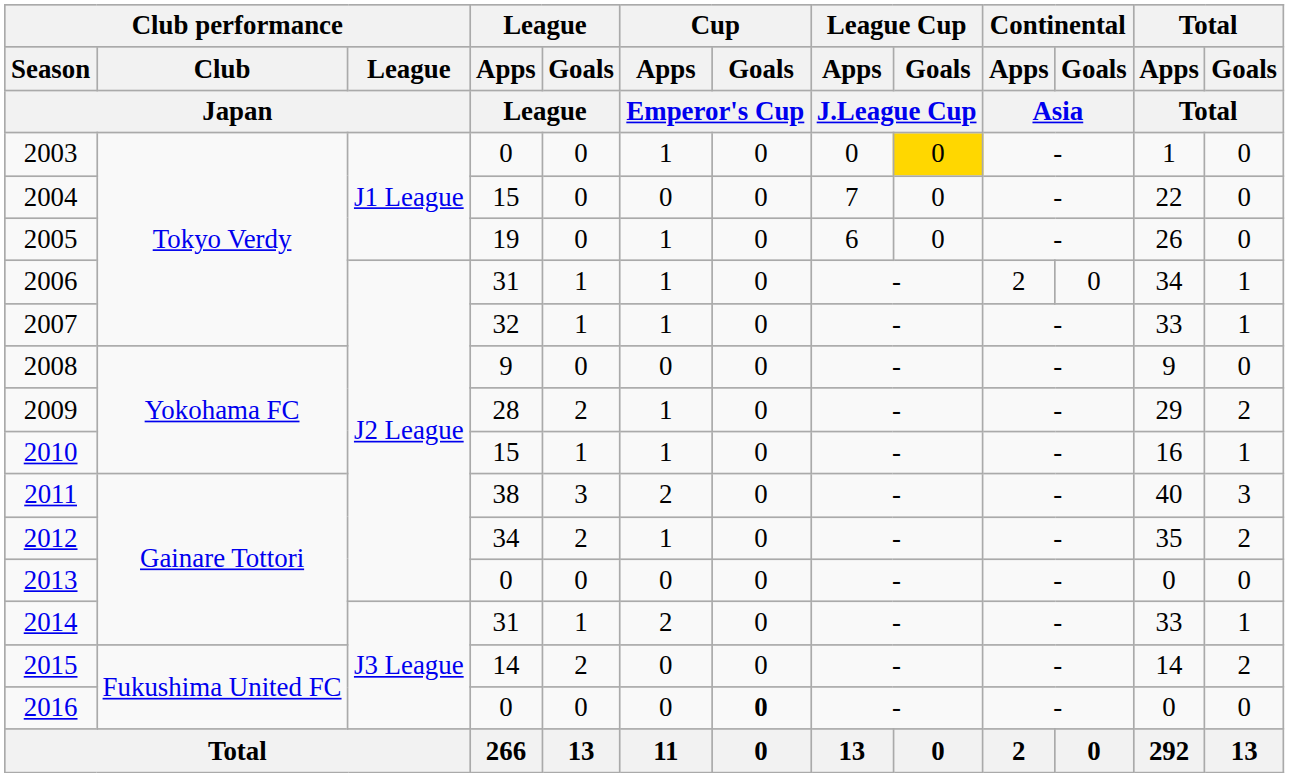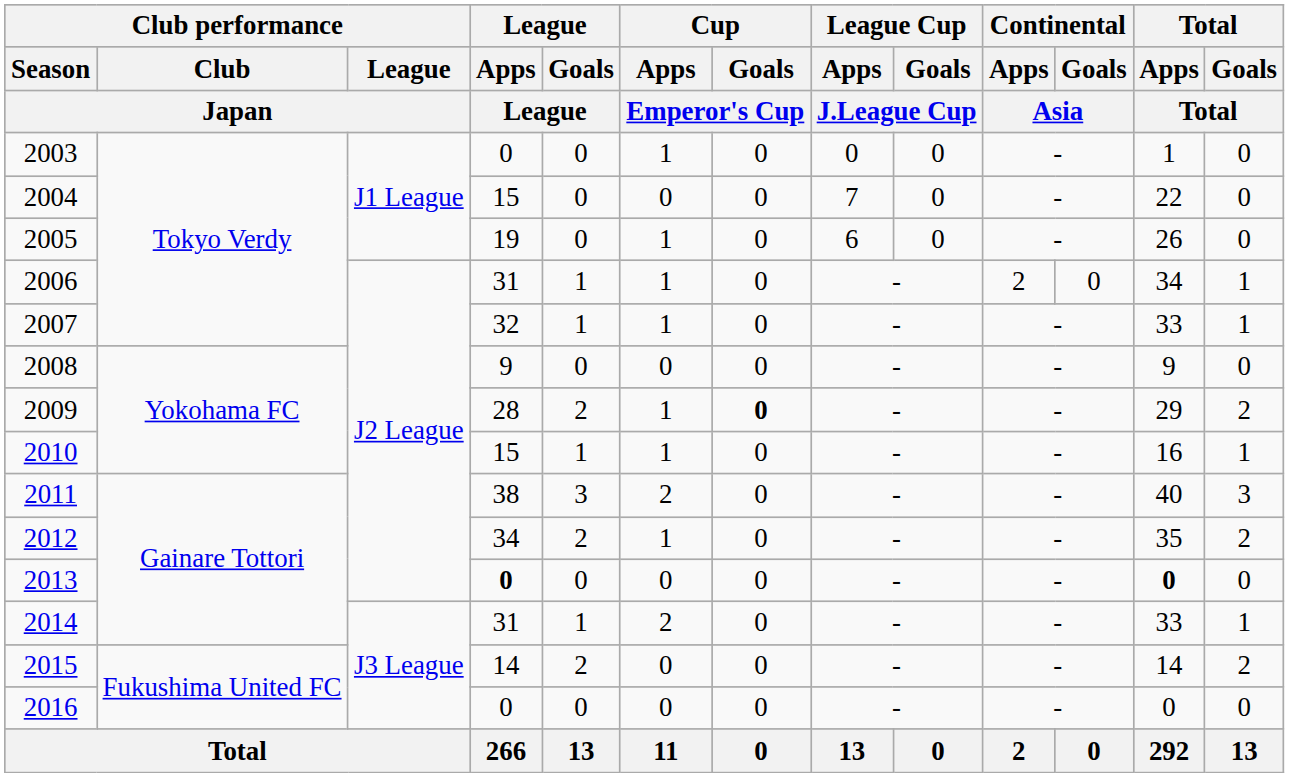2003 | League Cup / Goals / J.League Cup: gold background -> no background
2009 | Cup / Goals / Emperor's Cup: normal -> bold
2013 | League / Apps / League: normal -> bold
2013 | Total / Apps / Total: normal -> bold
2016 | Cup / Goals / Emperor's Cup: bold -> normal
